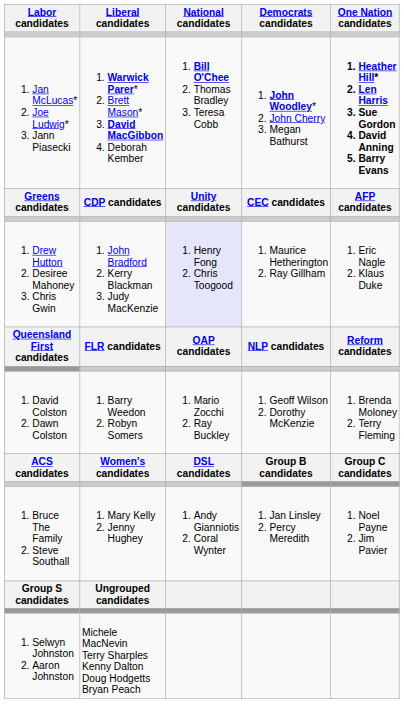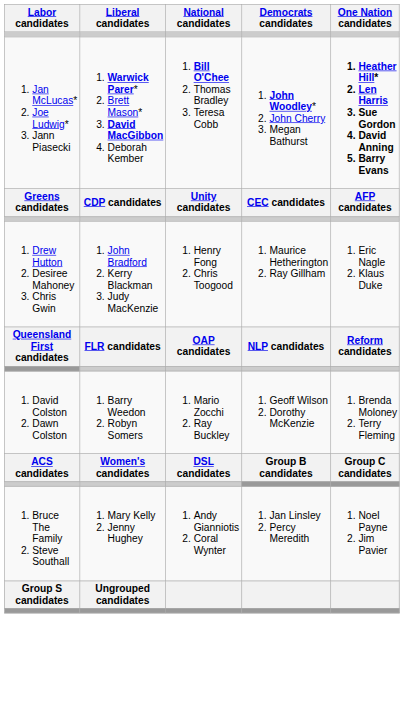Drew Hutton Desiree Mahoney Chris Gwin | National candidates: lavender background -> no background
- row: Selwyn Johnston Aaron Johnston | Michele MacNevin Terry Sharples Kenny Dalton Doug Hodgetts Bryan Peach
